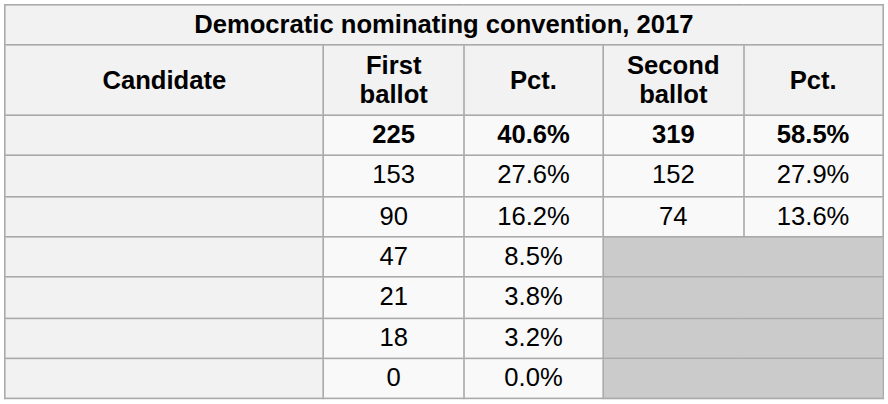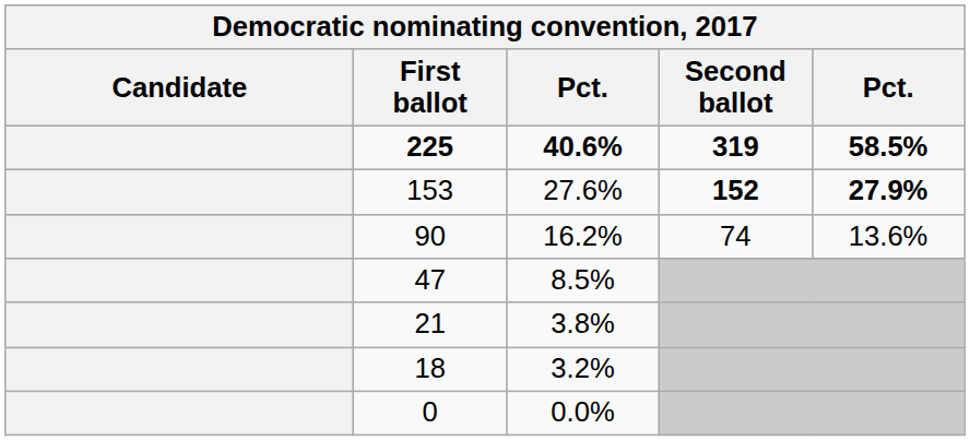153 | Second ballot: normal -> bold
153 | column 5: normal -> bold
